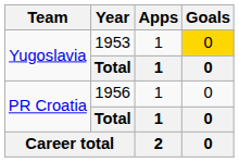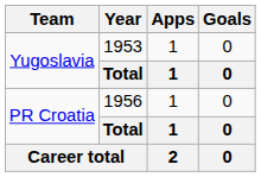Yugoslavia / 1953 | Goals: gold background -> no background
